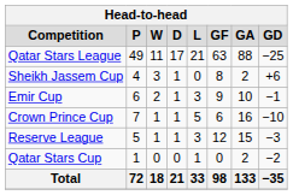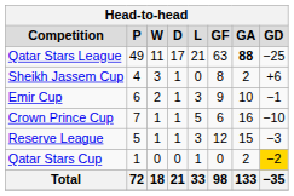Qatar Stars League | GA: normal -> bold
Qatar Stars Cup | GD: no background -> gold background
